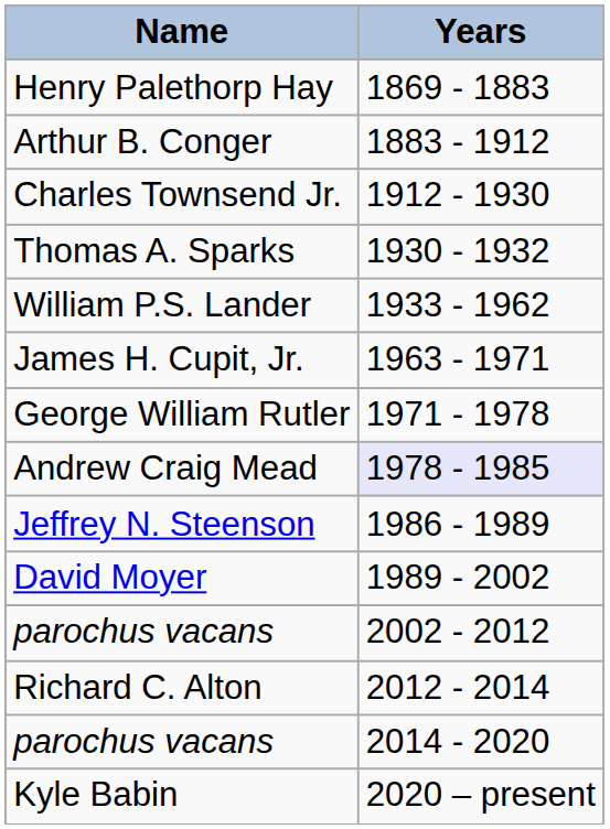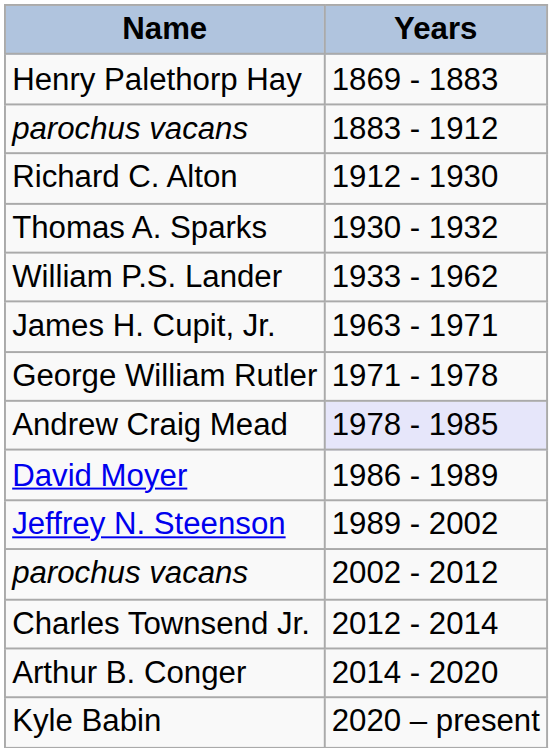row 3 | Name: Arthur B. Conger -> parochus vacans
row 4 | Name: Charles Townsend Jr. -> Richard C. Alton
row 10 | Name: Jeffrey N. Steenson -> David Moyer
row 11 | Name: David Moyer -> Jeffrey N. Steenson
row 13 | Name: Richard C. Alton -> Charles Townsend Jr.
row 14 | Name: parochus vacans -> Arthur B. Conger
